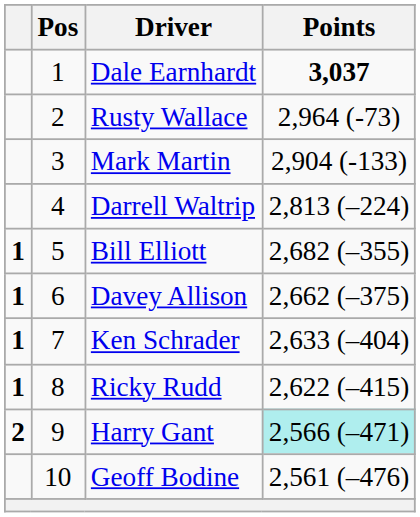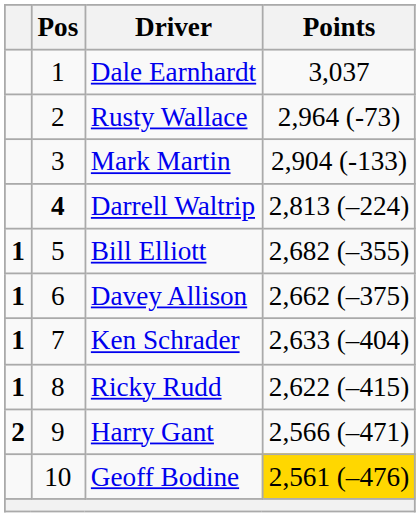Dale Earnhardt | Points: bold -> normal
Darrell Waltrip | Pos: normal -> bold
Harry Gant | Points: paleturquoise background -> no background
Geoff Bodine | Points: no background -> gold background
